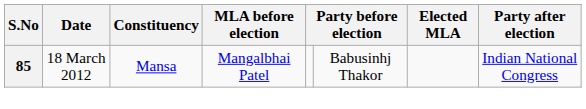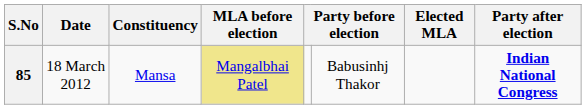85 | MLA before election: no background -> khaki background
85 | column 8: normal -> bold
